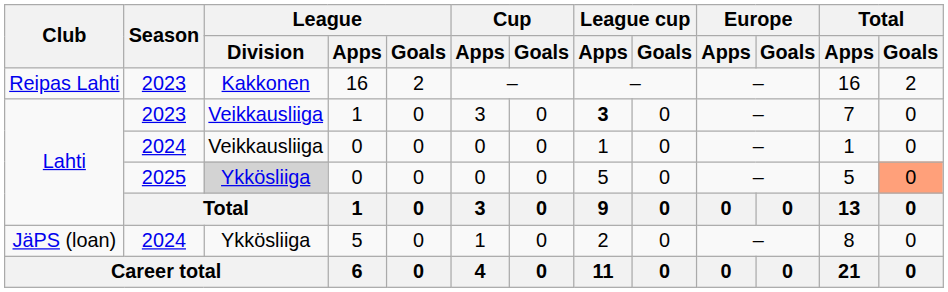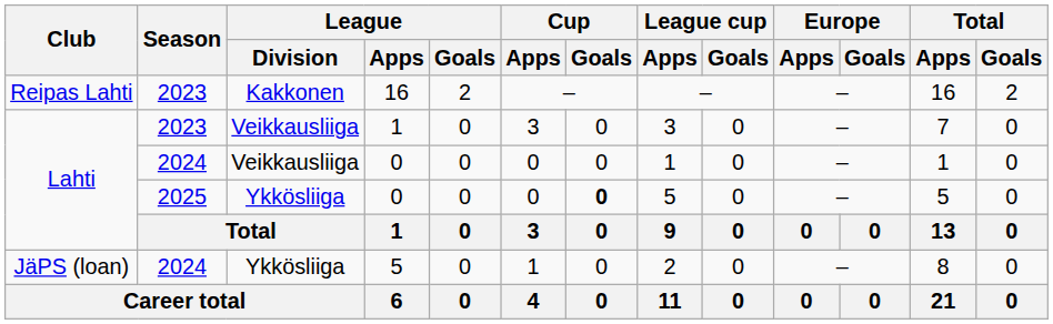2023 / 1 | League cup / Apps: bold -> normal
2025 / 0 | League / Division: lightgrey background -> no background
2025 / 0 | Cup / Goals: normal -> bold
2025 / 0 | Total / Goals: lightsalmon background -> no background
